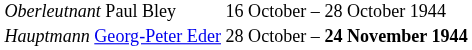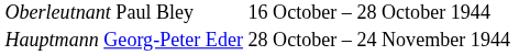Hauptmann Georg-Peter Eder | column 4: bold -> normal
